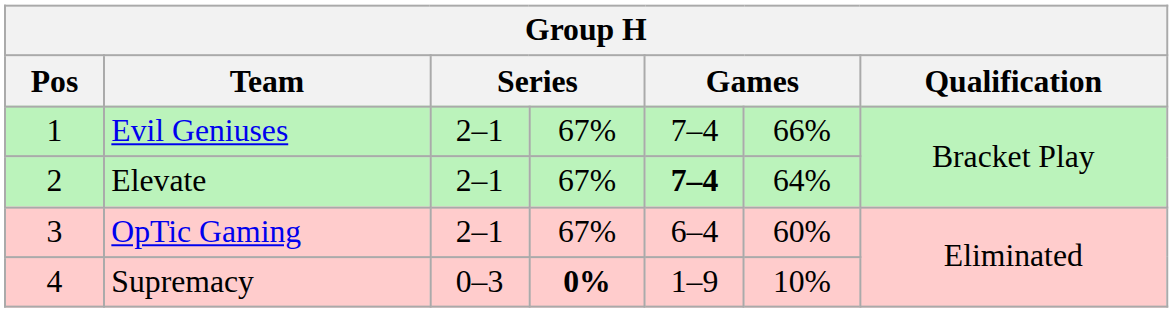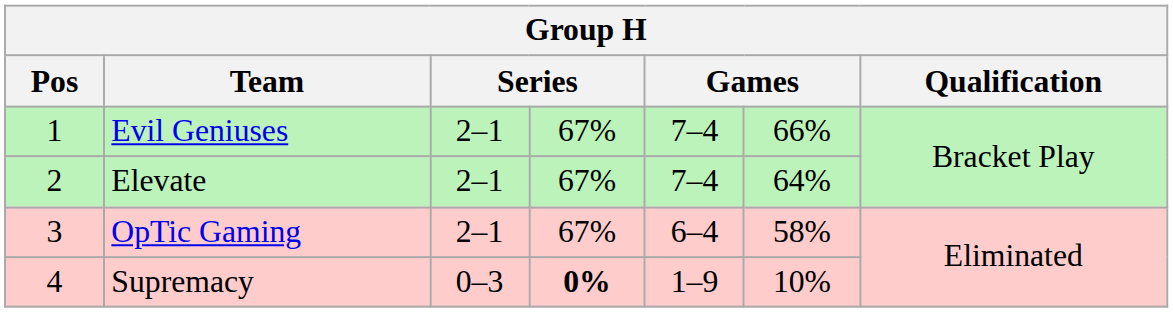Elevate | column 5: bold -> normal
OpTic Gaming | column 6: 60% -> 58%
